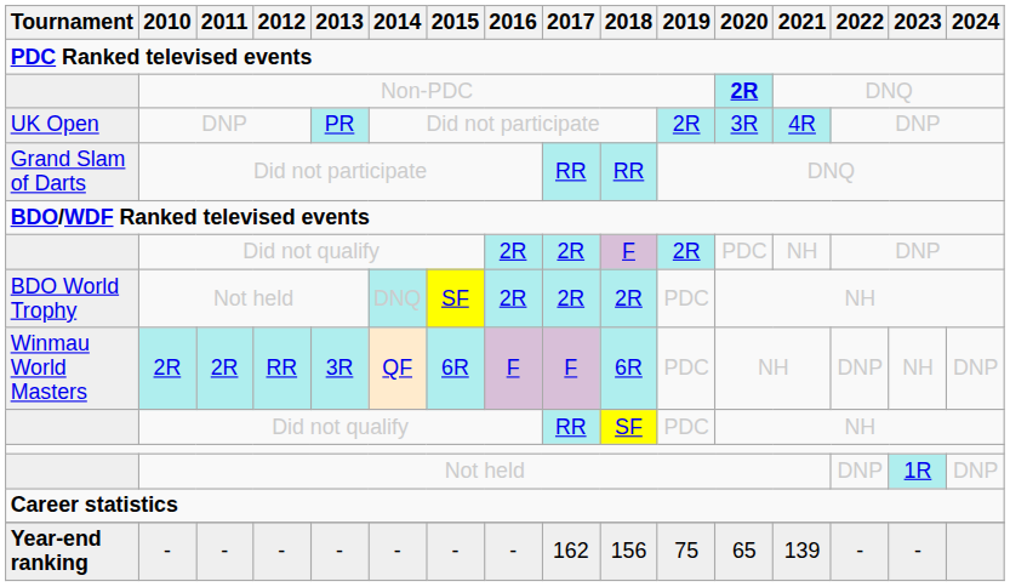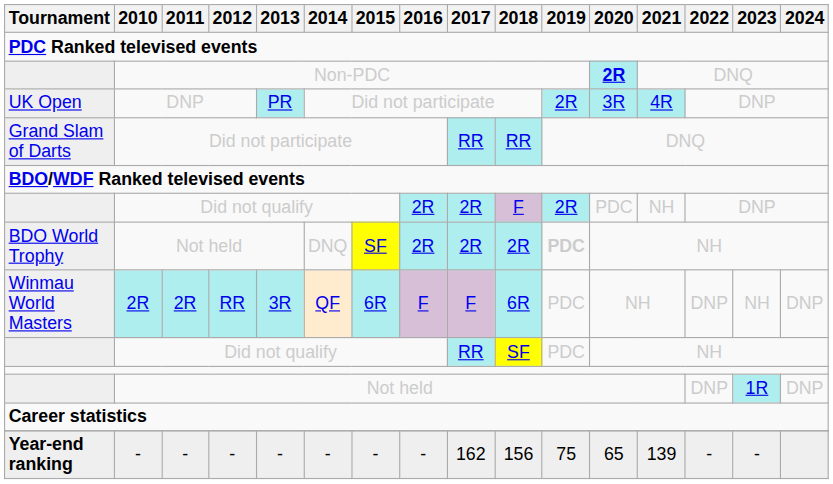BDO World Trophy / Not held | 2014: paleturquoise background -> no background
BDO World Trophy / Not held | 2019: normal -> bold
